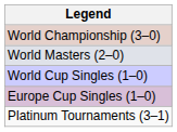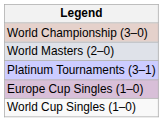row 4 | column 1: World Cup Singles (1–0) -> Platinum Tournaments (3–1)
row 6 | column 1: Platinum Tournaments (3–1) -> World Cup Singles (1–0)
